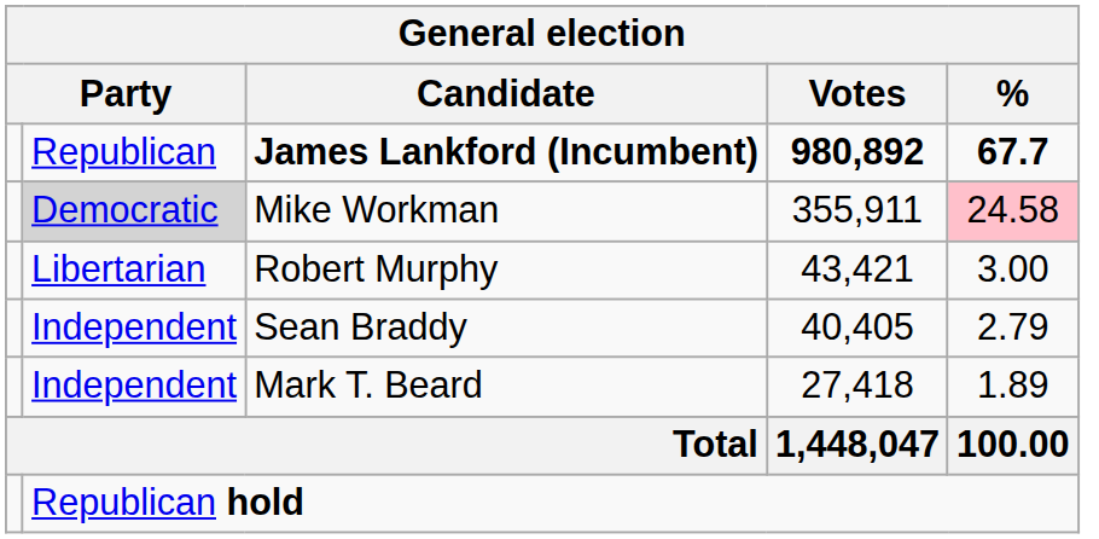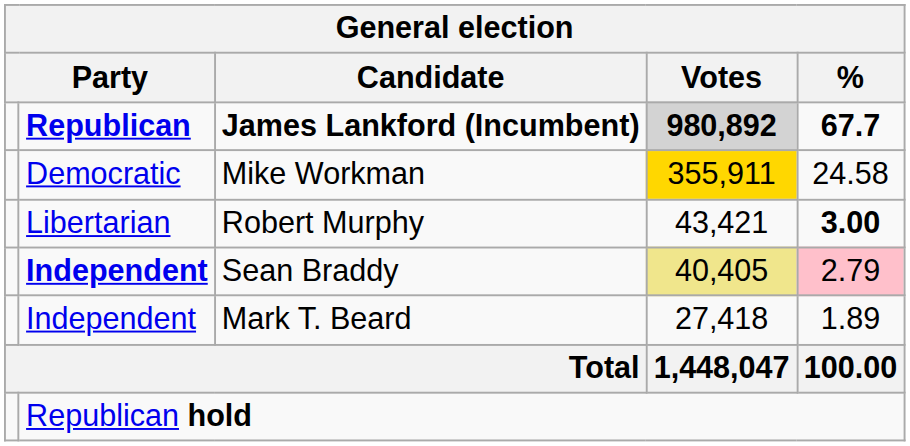James Lankford (Incumbent) | column 2: normal -> bold
James Lankford (Incumbent) | General election / Votes: no background -> lightgrey background
Mike Workman | column 2: lightgrey background -> no background
Mike Workman | General election / Votes: no background -> gold background
Mike Workman | General election / %: pink background -> no background
Robert Murphy | General election / %: normal -> bold
Sean Braddy | column 2: normal -> bold
Sean Braddy | General election / Votes: no background -> khaki background
Sean Braddy | General election / %: no background -> pink background
